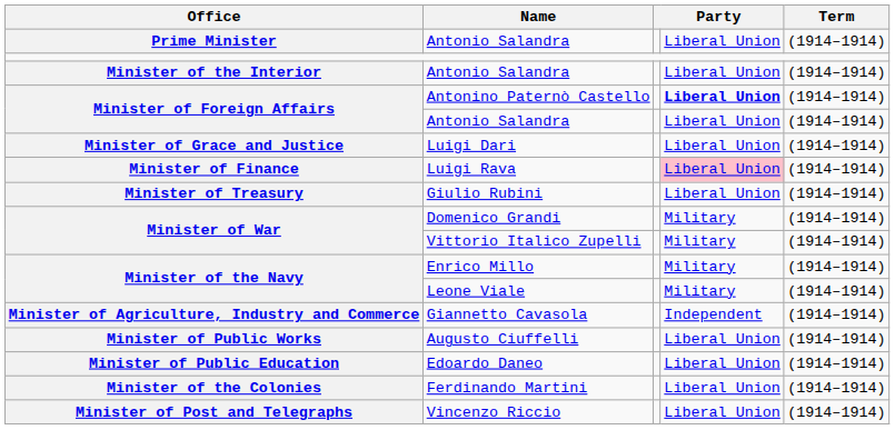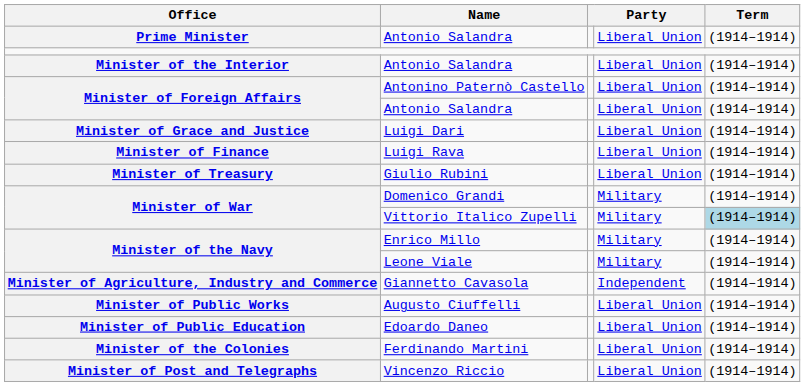Antonino Paternò Castello | column 4: bold -> normal
Luigi Rava | column 4: pink background -> no background
Vittorio Italico Zupelli | Term: no background -> lightblue background
